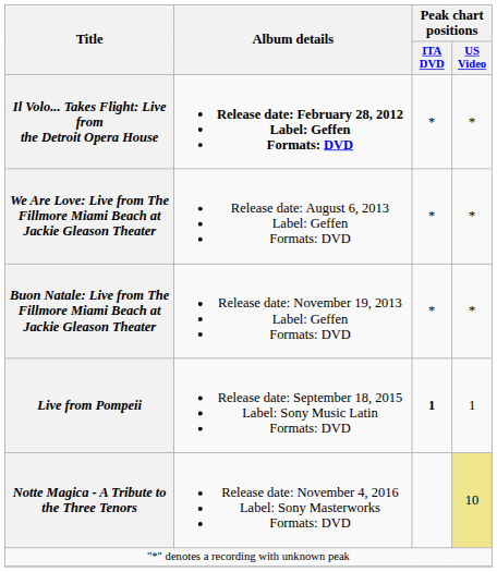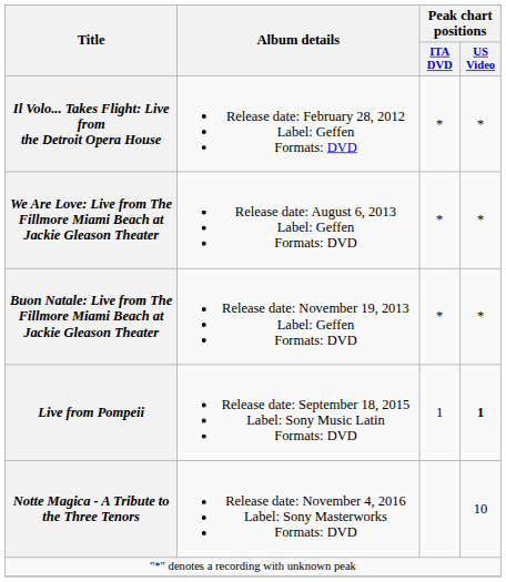Il Volo... Takes Flight: Live from the Detroit Opera House | Album details: bold -> normal
Live from Pompeii | Peak chart positions / ITA DVD: bold -> normal
Live from Pompeii | Peak chart positions / US Video: normal -> bold
Notte Magica - A Tribute to the Three Tenors | Peak chart positions / US Video: khaki background -> no background
